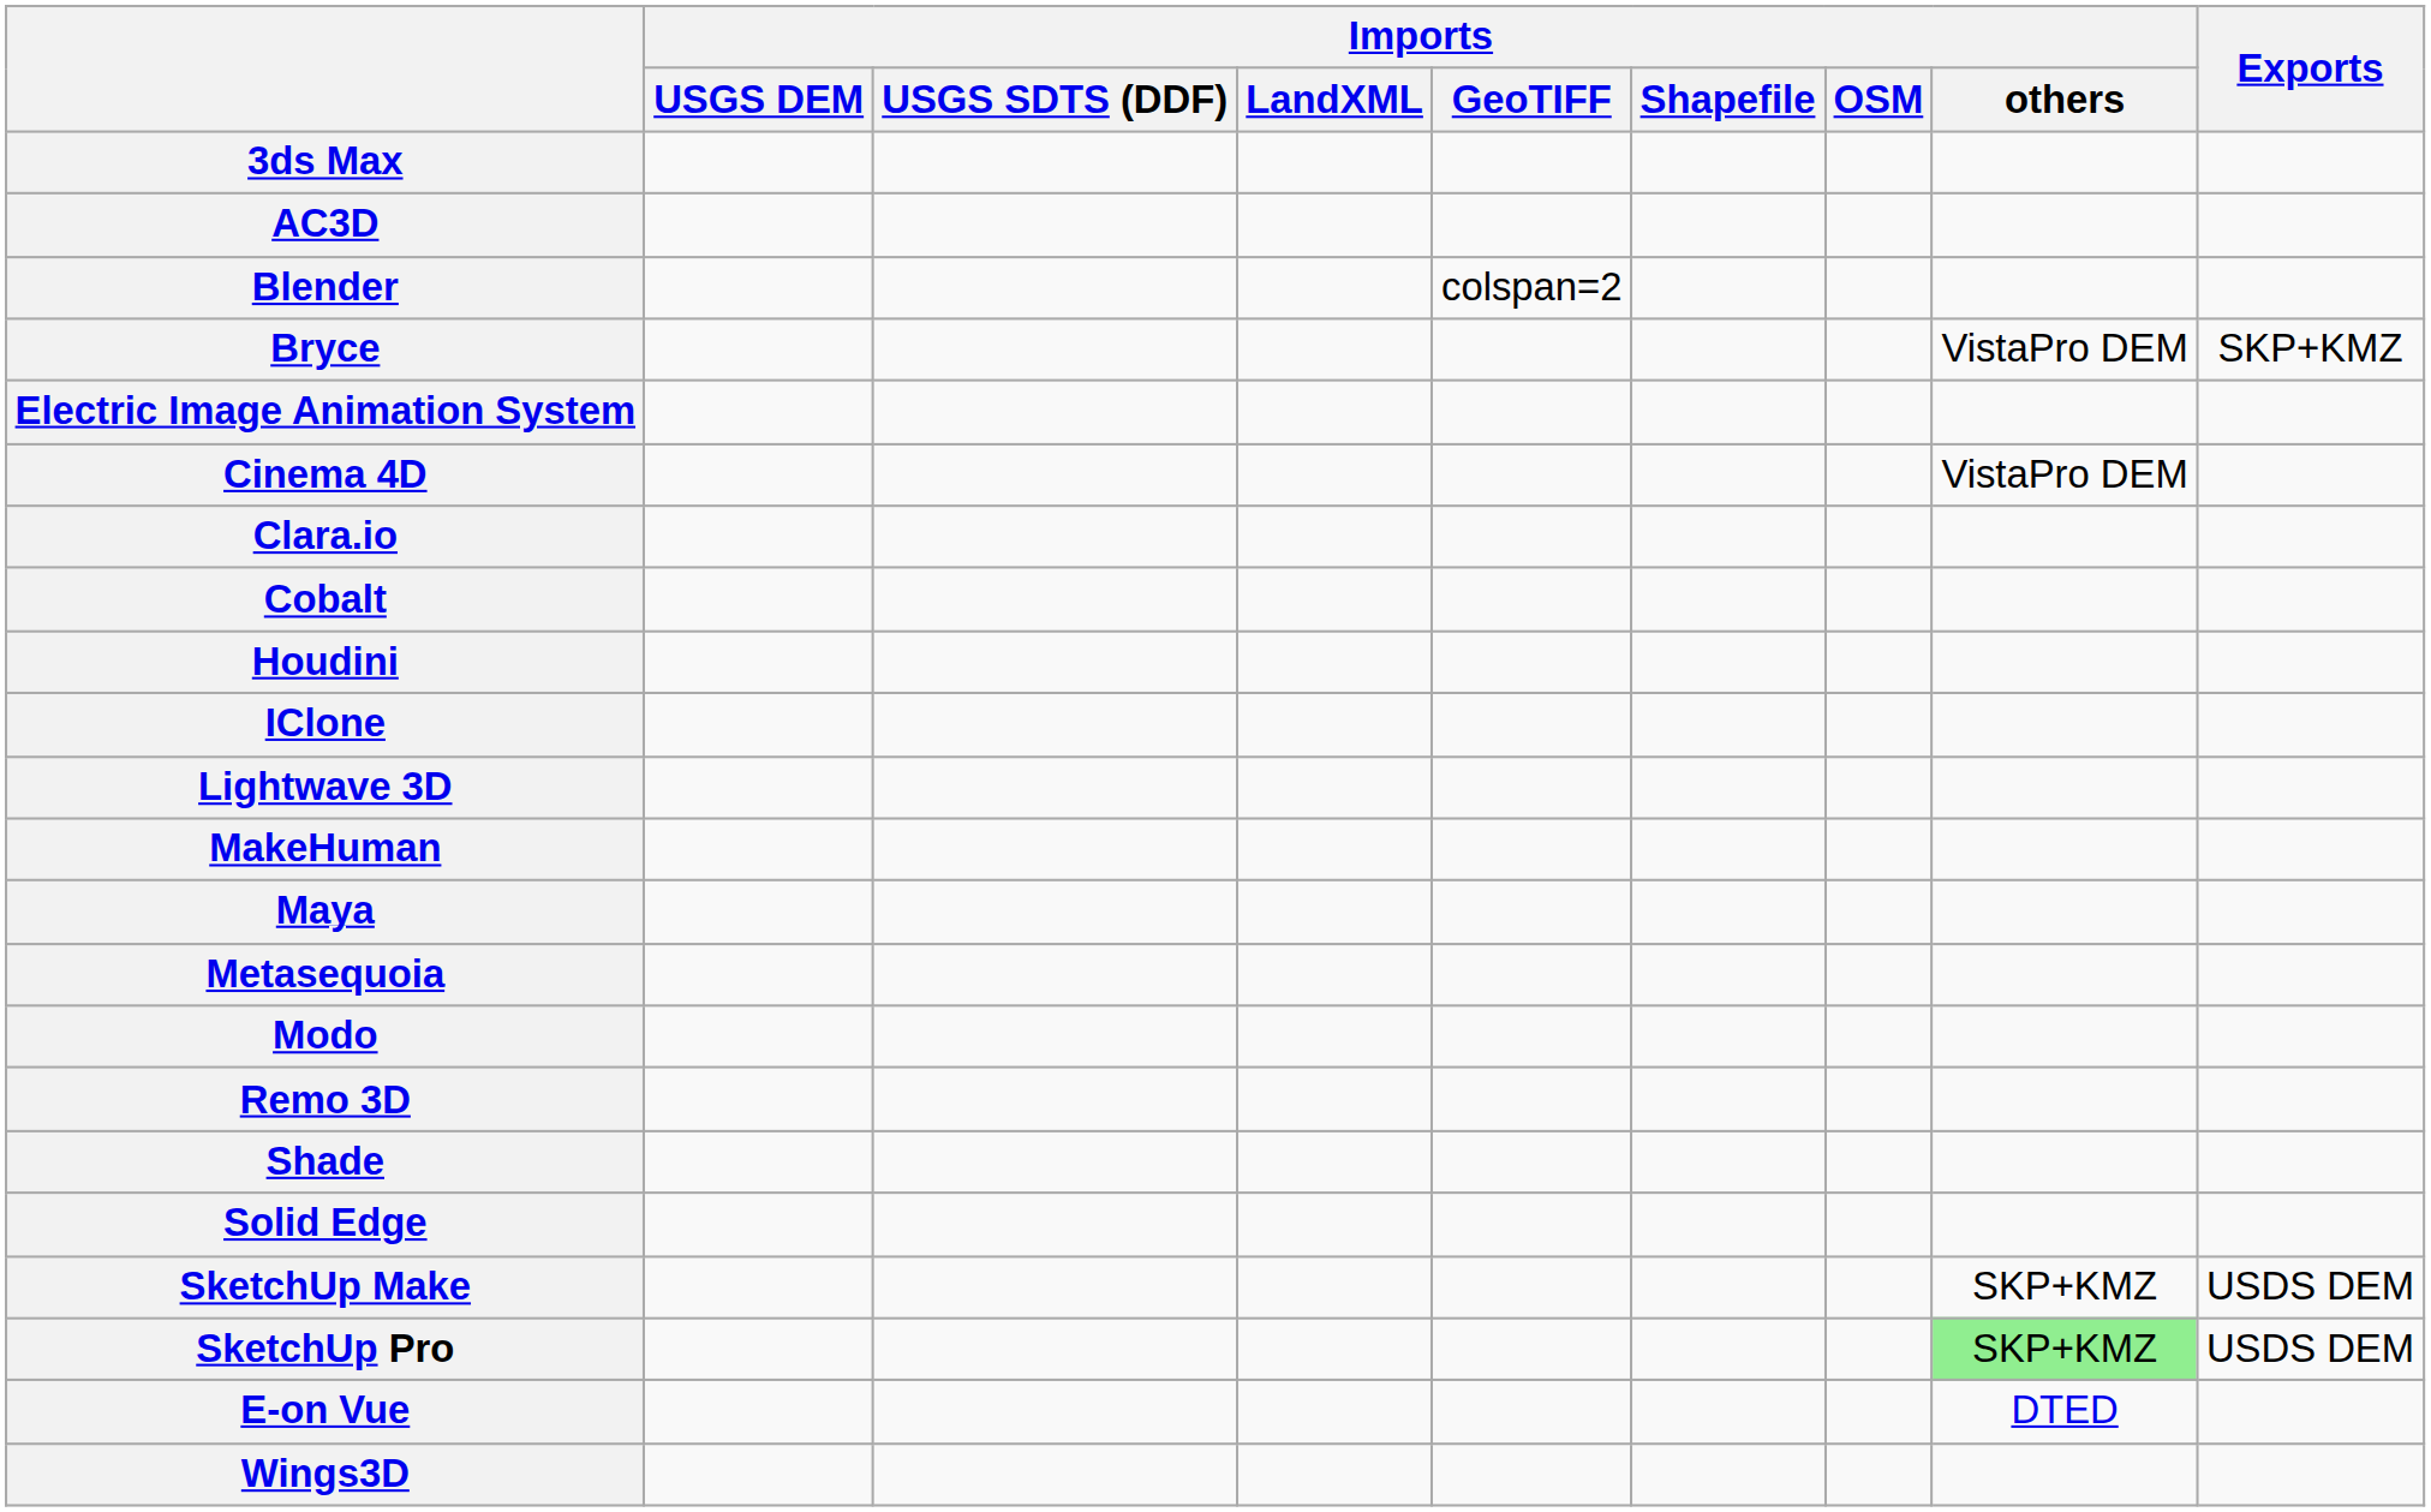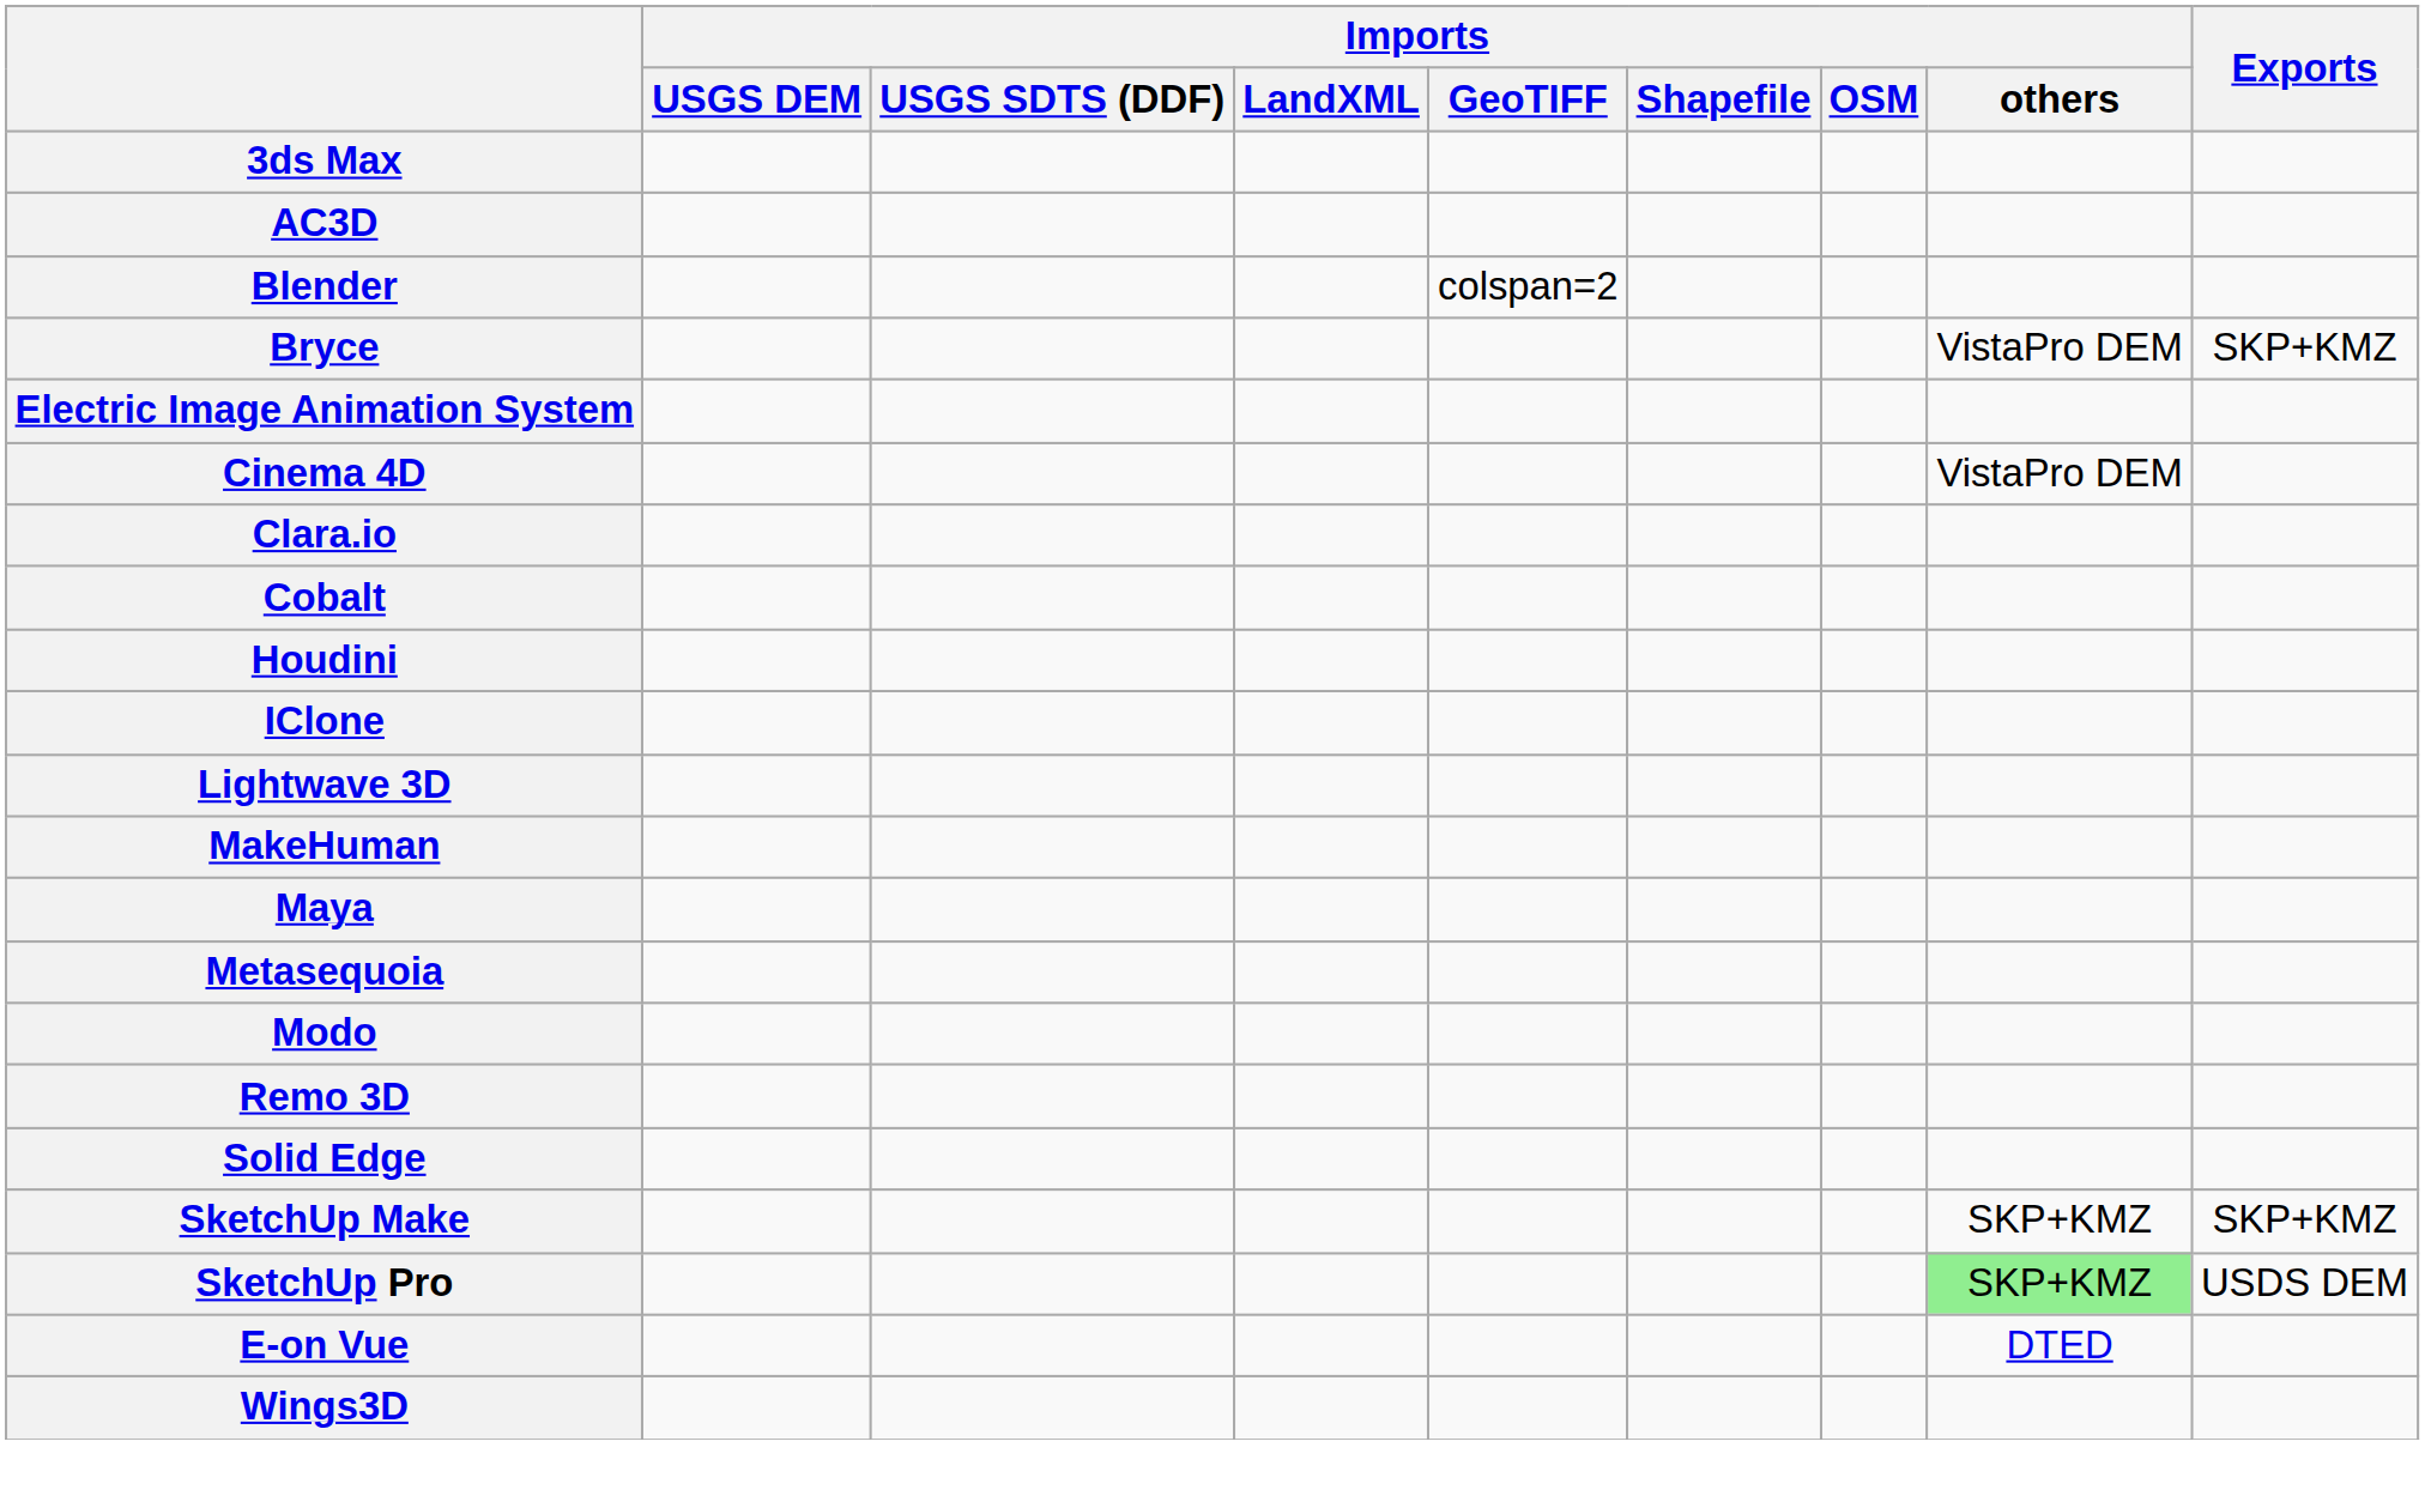- row: Shade
SketchUp Make | Exports: USDS DEM -> SKP+KMZ
